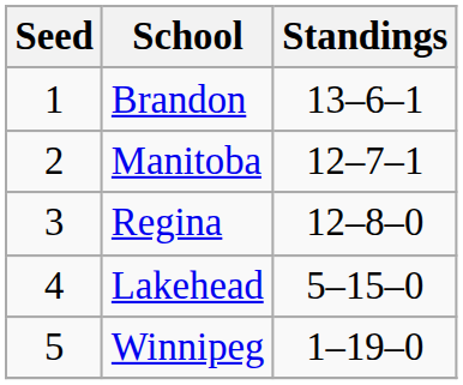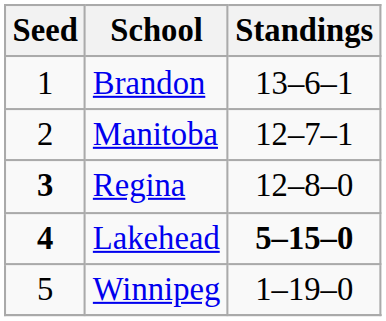Regina | Seed: normal -> bold
Lakehead | Seed: normal -> bold
Lakehead | Standings: normal -> bold
